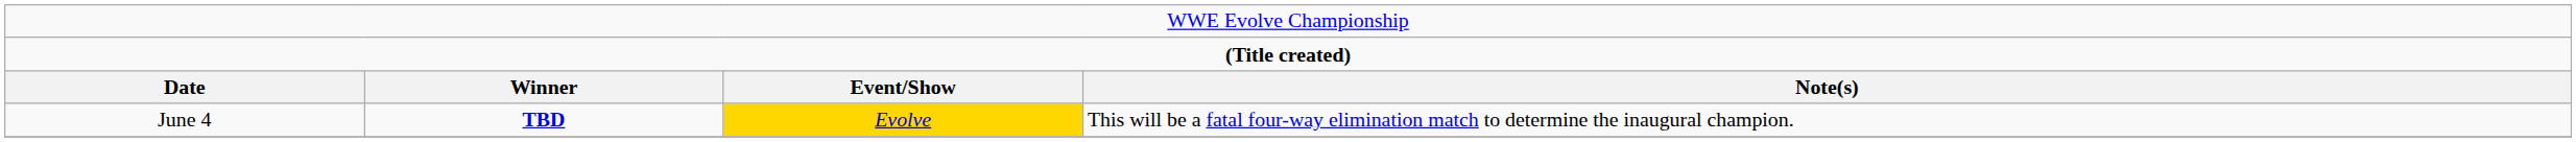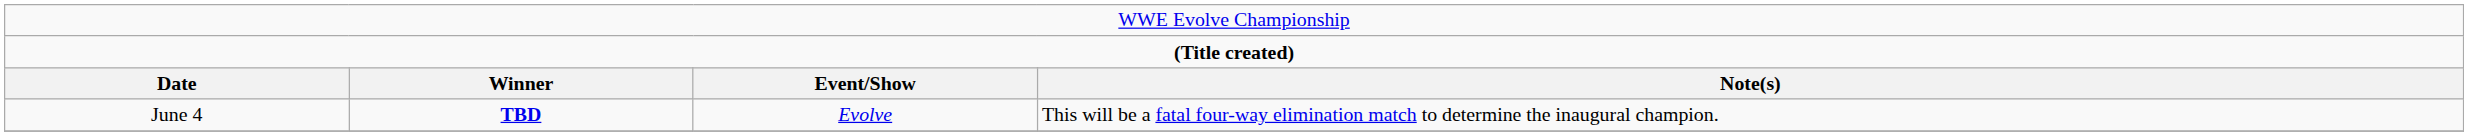June 4 | column 3: gold background -> no background
